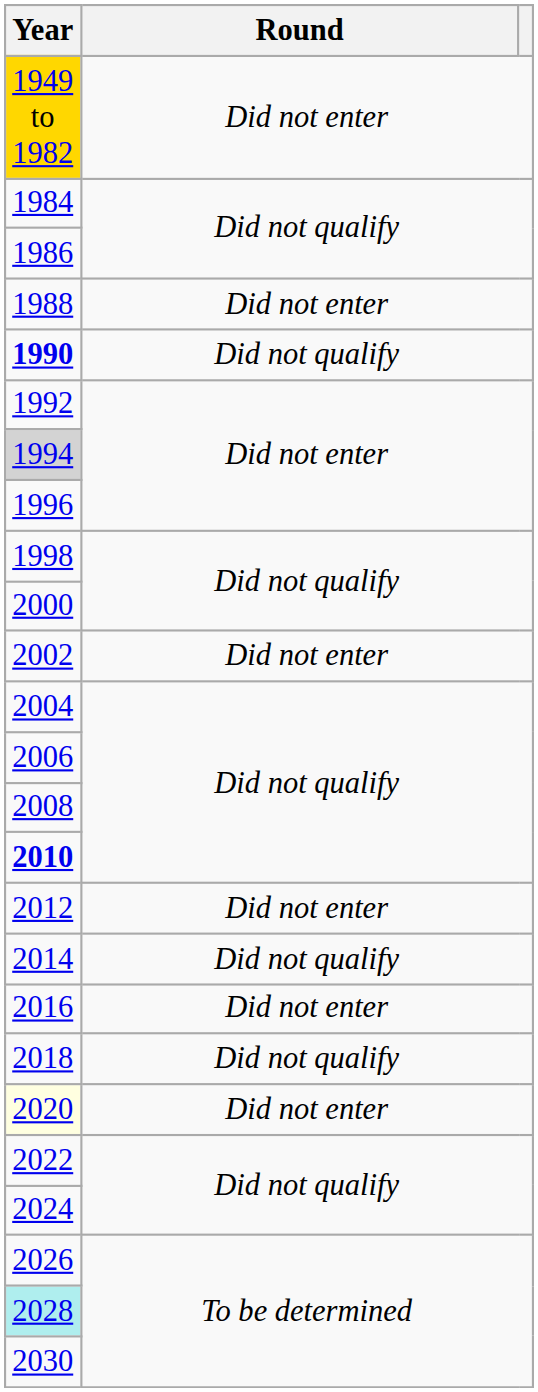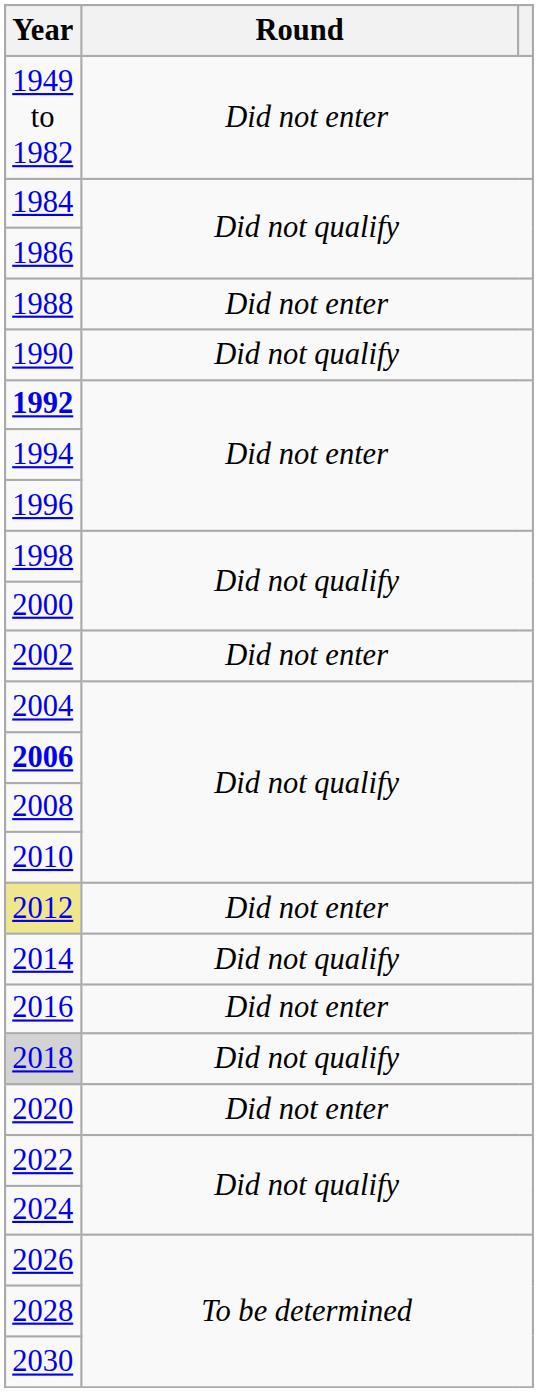1949 to 1982 | Year: gold background -> no background
1990 | Year: bold -> normal
1992 | Year: normal -> bold
1994 | Year: lightgrey background -> no background
2006 | Year: normal -> bold
2010 | Year: bold -> normal
2012 | Year: no background -> khaki background
2018 | Year: no background -> lightgrey background
2020 | Year: lightyellow background -> no background
2028 | Year: paleturquoise background -> no background
